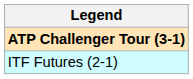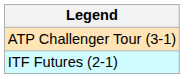row 2 | column 1: bold -> normal
